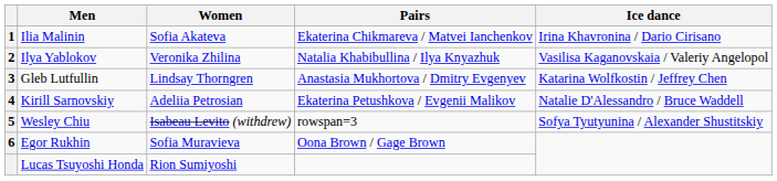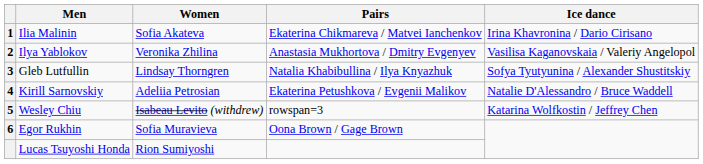Ilya Yablokov | Pairs: Natalia Khabibullina / Ilya Knyazhuk -> Anastasia Mukhortova / Dmitry Evgenyev
Gleb Lutfullin | Pairs: Anastasia Mukhortova / Dmitry Evgenyev -> Natalia Khabibullina / Ilya Knyazhuk
Gleb Lutfullin | Ice dance: Katarina Wolfkostin / Jeffrey Chen -> Sofya Tyutyunina / Alexander Shustitskiy
Wesley Chiu | Ice dance: Sofya Tyutyunina / Alexander Shustitskiy -> Katarina Wolfkostin / Jeffrey Chen
